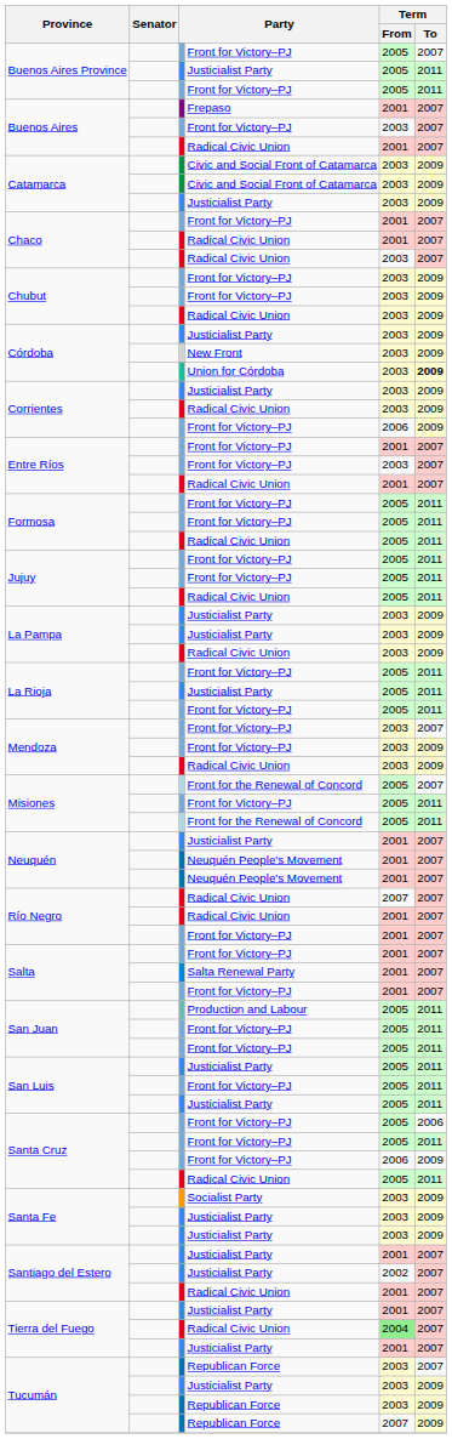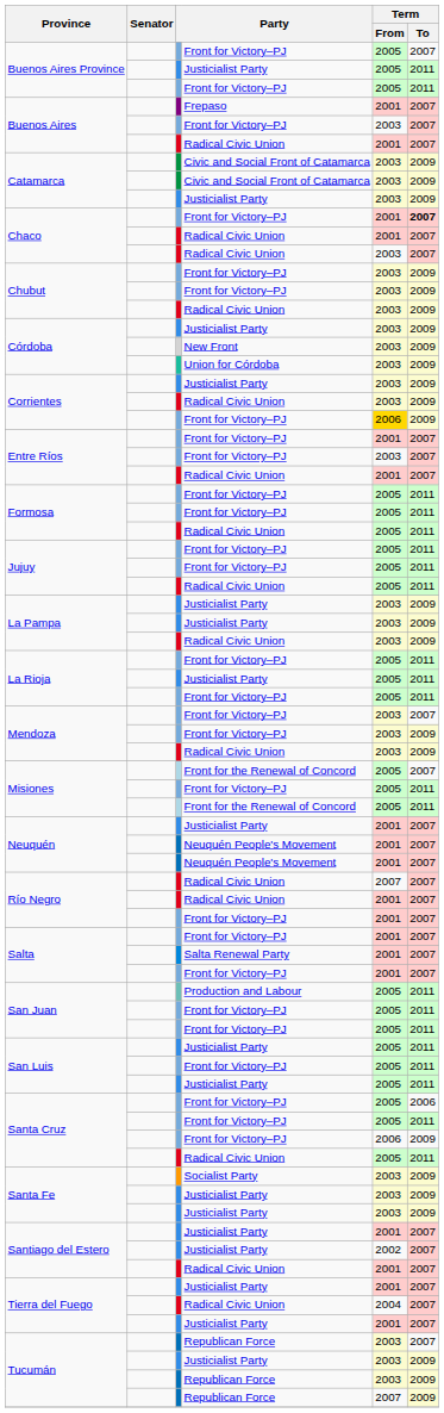Chaco / Front for Victory–PJ | Term / To: normal -> bold
Córdoba / Union for Córdoba | Term / To: bold -> normal
Corrientes / Front for Victory–PJ | Term / From: no background -> gold background
Tierra del Fuego / Radical Civic Union | Term / From: lightgreen background -> no background
